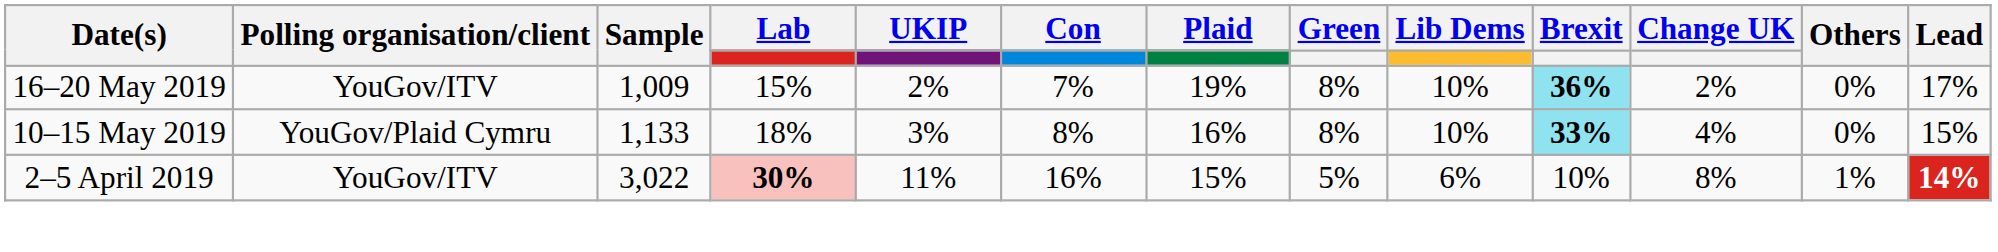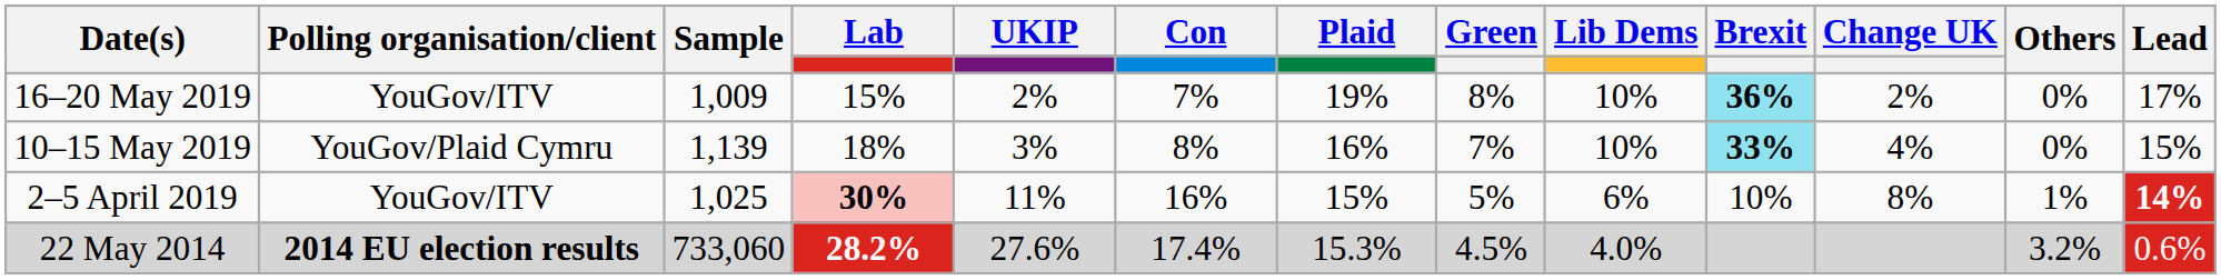10–15 May 2019 | Sample: 1,133 -> 1,139
10–15 May 2019 | Green: 8% -> 7%
2–5 April 2019 | Sample: 3,022 -> 1,025
+ row: 22 May 2014 | 2014 EU election results | 733,060 | 28.2% | 27.6% | 17.4% | 15.3% | 4.5% | 4.0% | 3.2% | 0.6%
